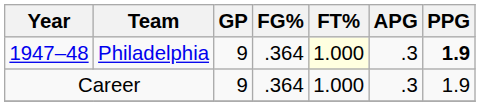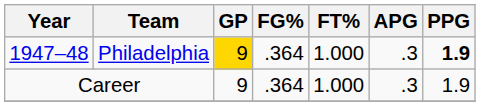1947–48 | GP: no background -> gold background
1947–48 | FT%: lightyellow background -> no background
